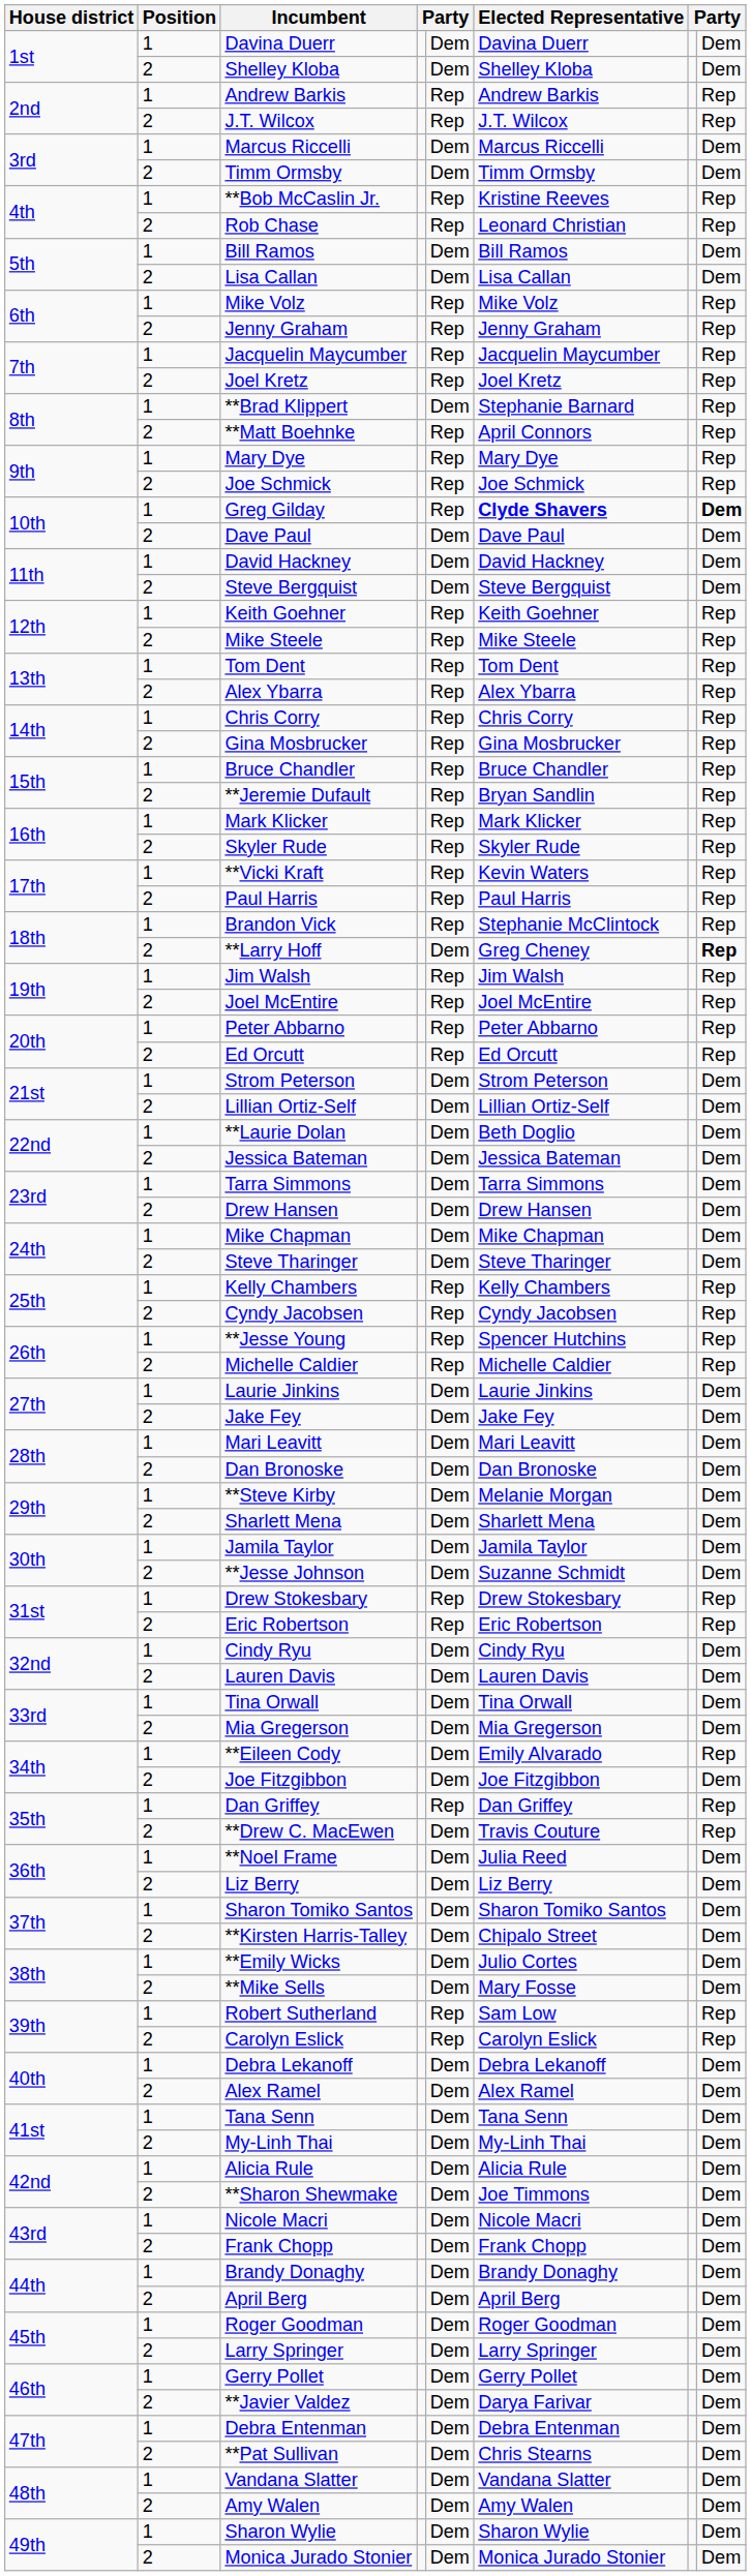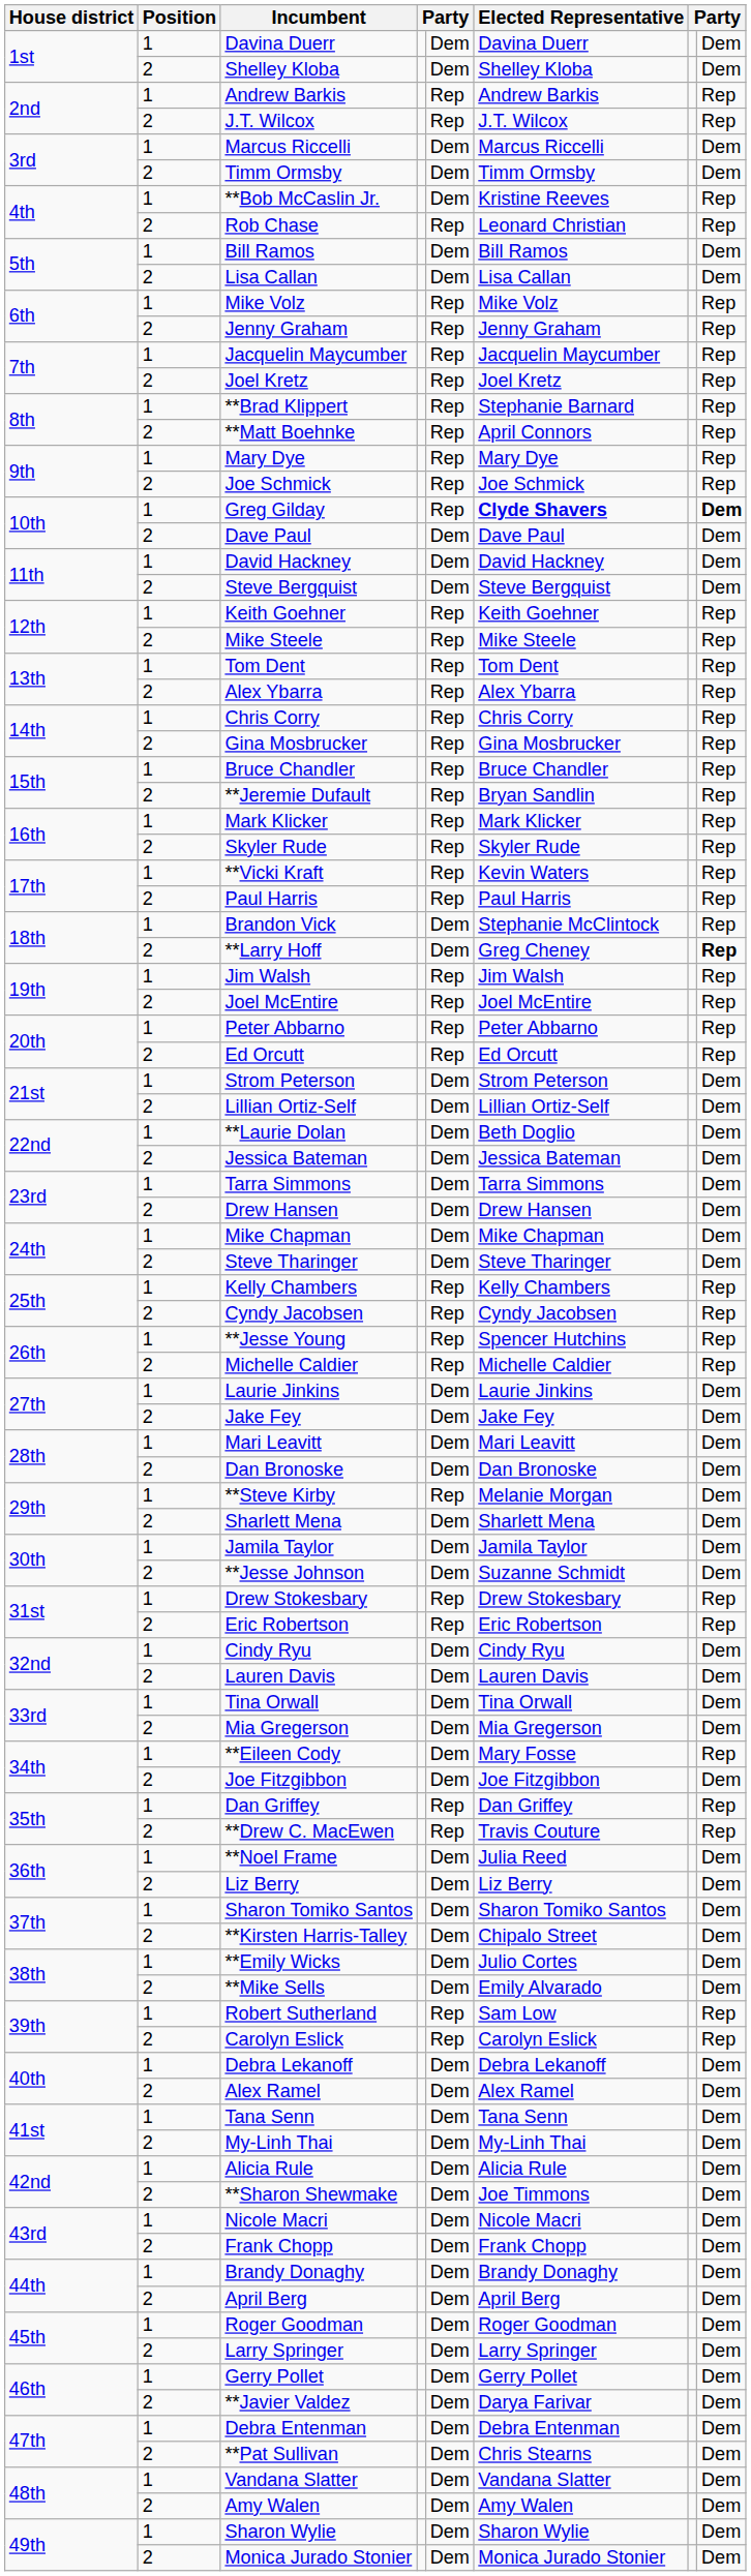**Bob McCaslin Jr. | column 5: Rep -> Dem
**Brad Klippert | column 5: Dem -> Rep
Brandon Vick | column 5: Rep -> Dem
**Steve Kirby | column 5: Dem -> Rep
**Eileen Cody | Elected Representative: Emily Alvarado -> Mary Fosse
**Drew C. MacEwen | column 5: Dem -> Rep
**Mike Sells | Elected Representative: Mary Fosse -> Emily Alvarado
